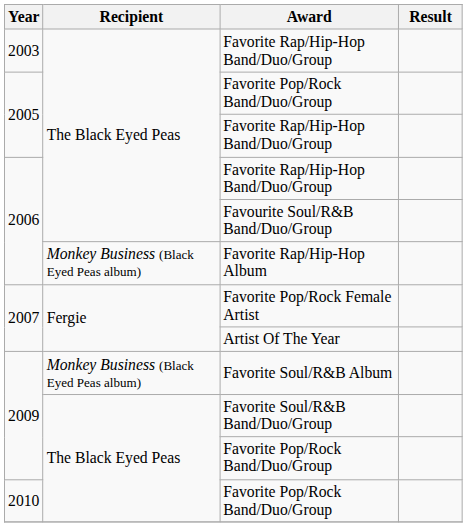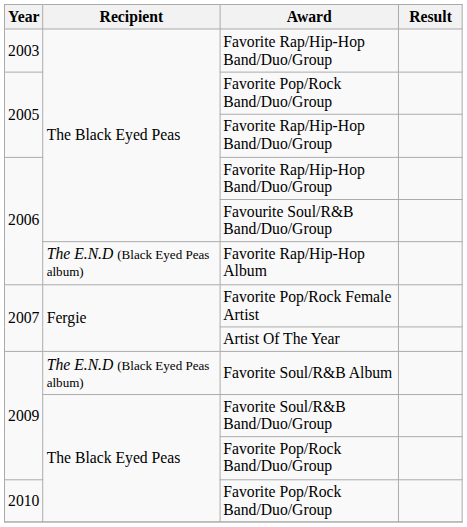Favorite Rap/Hip-Hop Album | Recipient: Monkey Business (Black Eyed Peas album) -> The E.N.D (Black Eyed Peas album)
Favorite Soul/R&B Album | Recipient: Monkey Business (Black Eyed Peas album) -> The E.N.D (Black Eyed Peas album)
